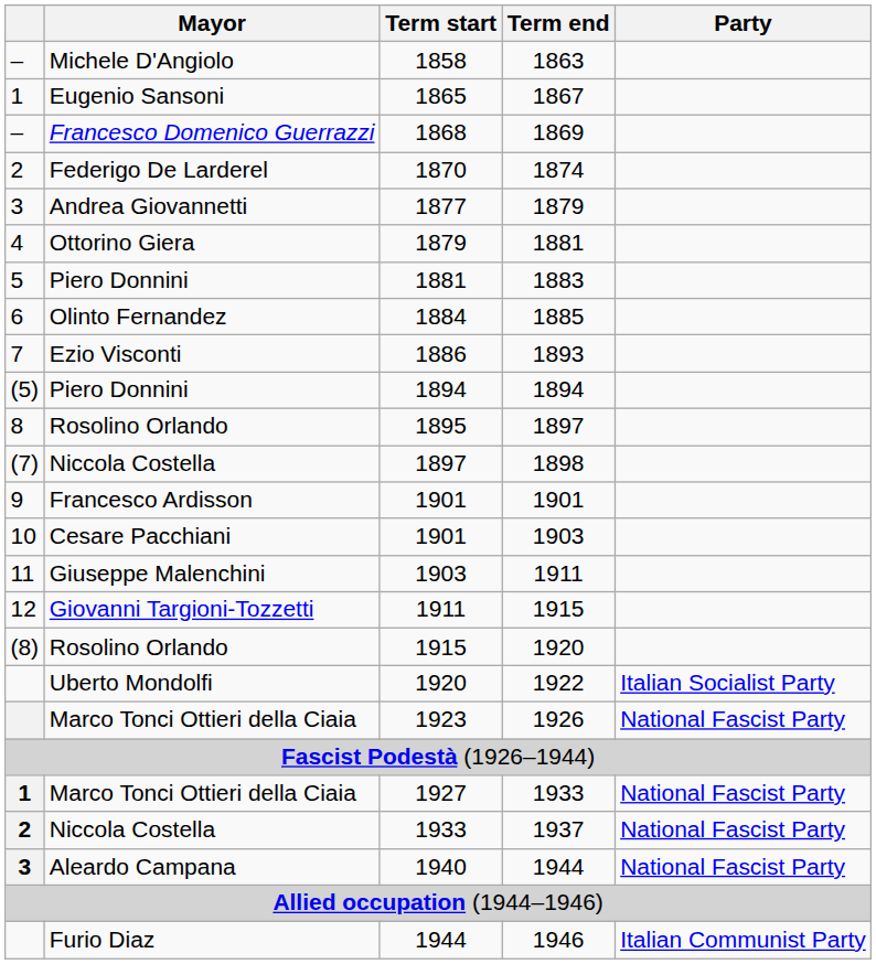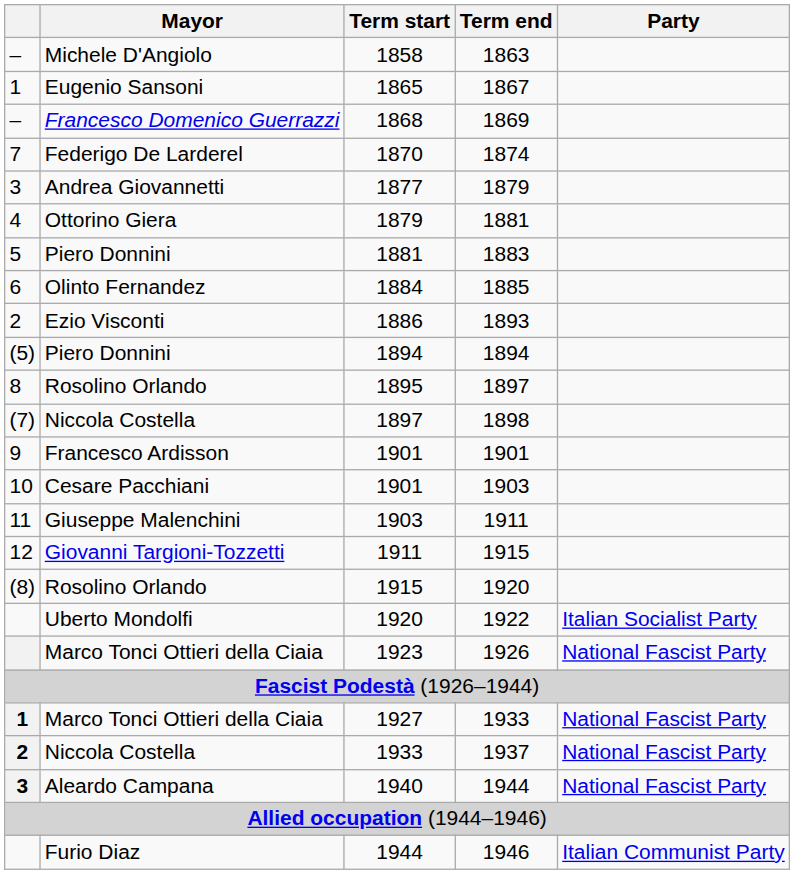1874 | column 1: 2 -> 7
1893 | column 1: 7 -> 2
